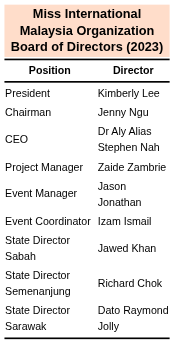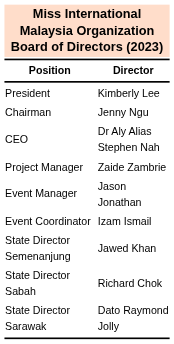row 9 | column 1: State Director Sabah -> State Director Semenanjung
row 10 | column 1: State Director Semenanjung -> State Director Sabah
